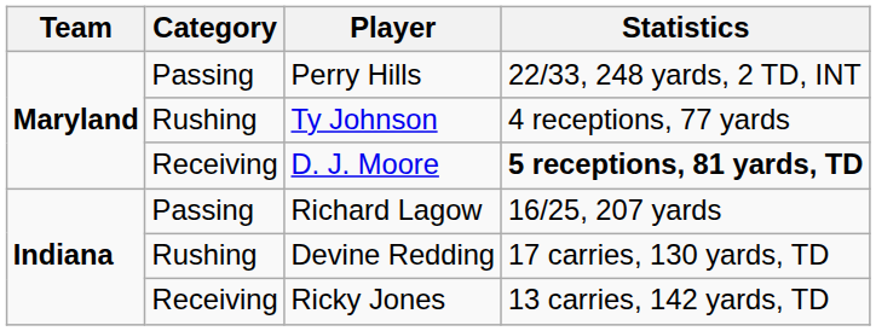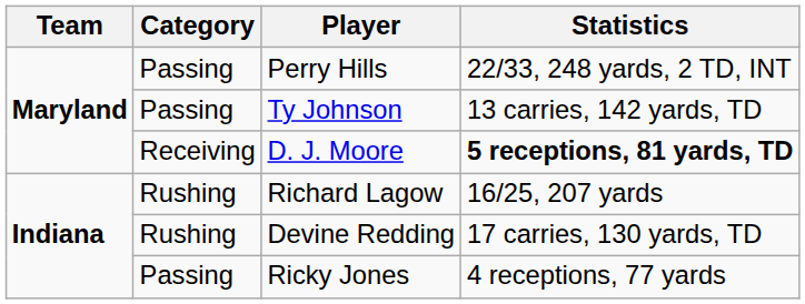Ty Johnson | Category: Rushing -> Passing
Ty Johnson | Statistics: 4 receptions, 77 yards -> 13 carries, 142 yards, TD
Richard Lagow | Category: Passing -> Rushing
Ricky Jones | Category: Receiving -> Passing
Ricky Jones | Statistics: 13 carries, 142 yards, TD -> 4 receptions, 77 yards
